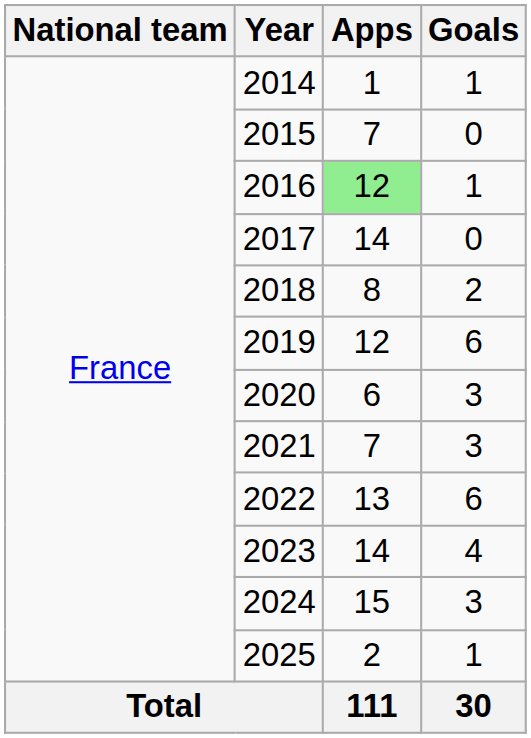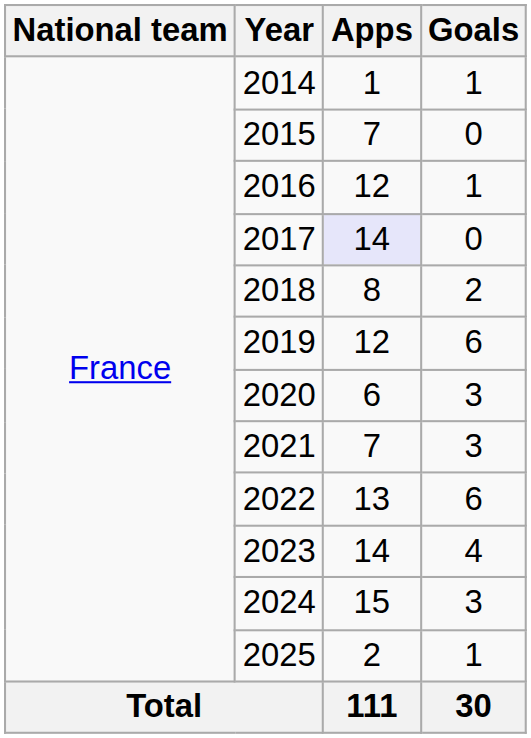2016 | Apps: lightgreen background -> no background
2017 | Apps: no background -> lavender background
